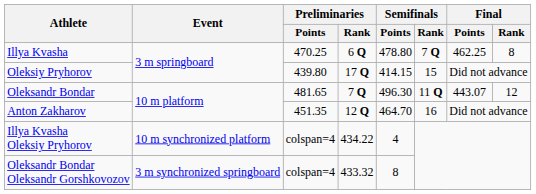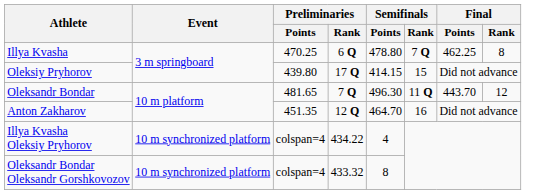Oleksandr Bondar | Final / Points: 443.07 -> 443.70
Oleksandr Bondar Oleksandr Gorshkovozov | Event: 3 m synchronized springboard -> 10 m synchronized platform
